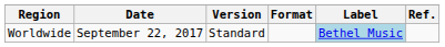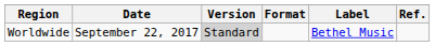Worldwide | Version: no background -> lightgrey background
Worldwide | Label: lightblue background -> no background
